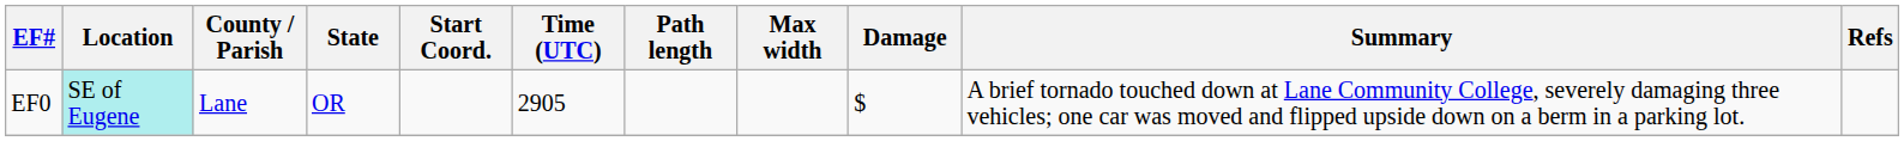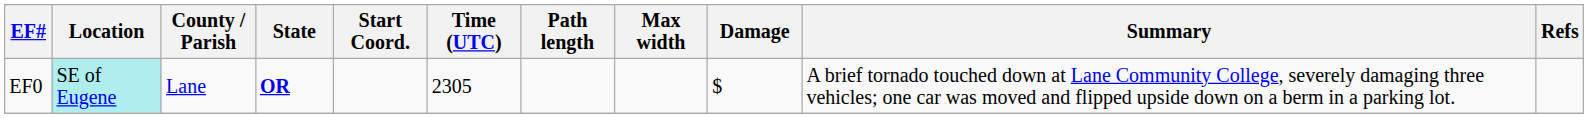EF0 | State: normal -> bold
EF0 | Time (UTC): 2905 -> 2305
